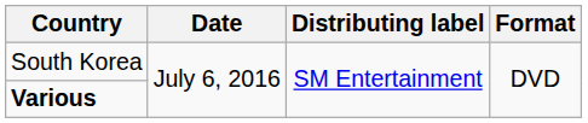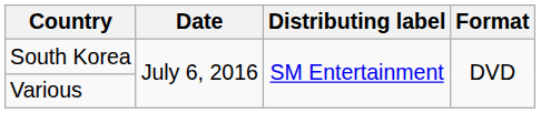Various | Country: bold -> normal
